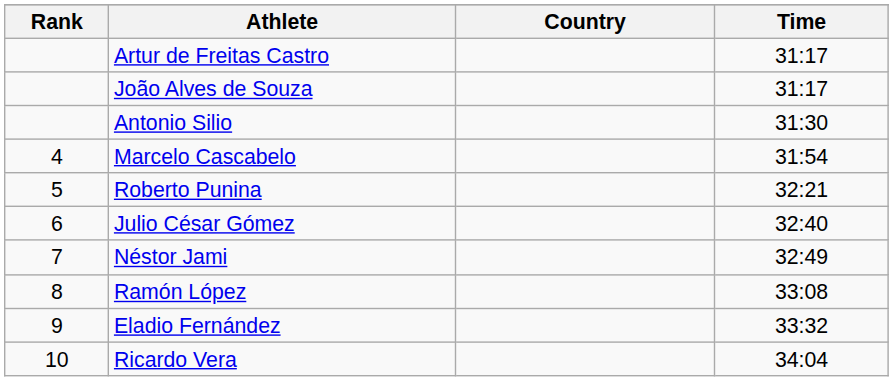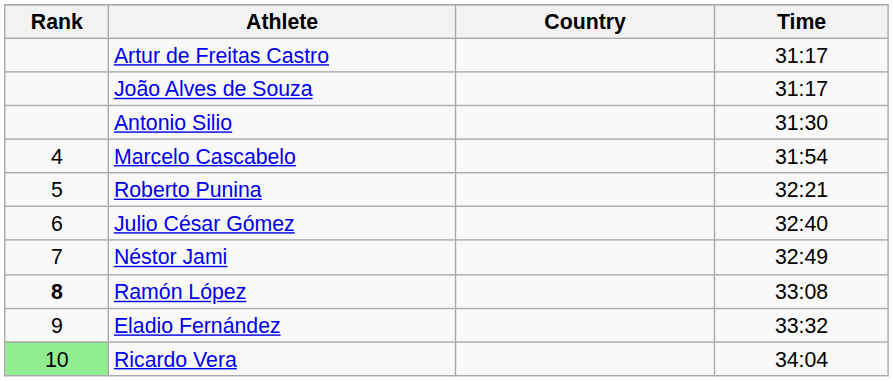Ramón López | Rank: normal -> bold
Ricardo Vera | Rank: no background -> lightgreen background
